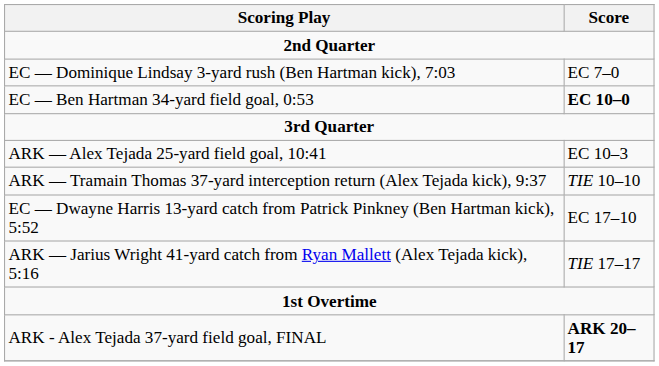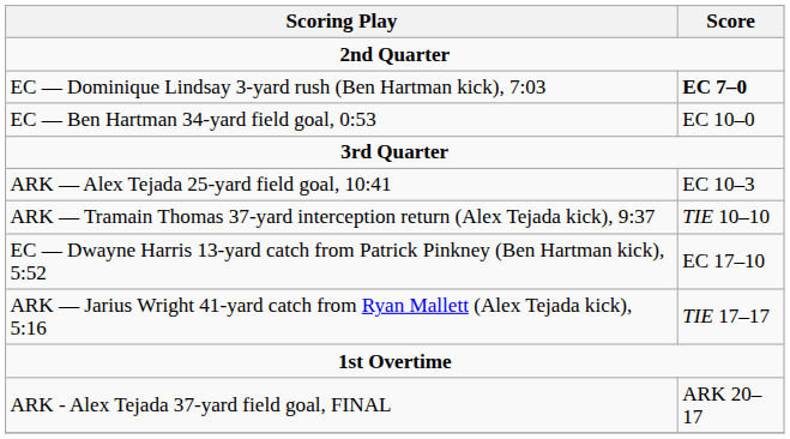EC — Dominique Lindsay 3-yard rush (Ben Hartman kick), 7:03 | Score: normal -> bold
EC — Ben Hartman 34-yard field goal, 0:53 | Score: bold -> normal
ARK - Alex Tejada 37-yard field goal, FINAL | Score: bold -> normal
